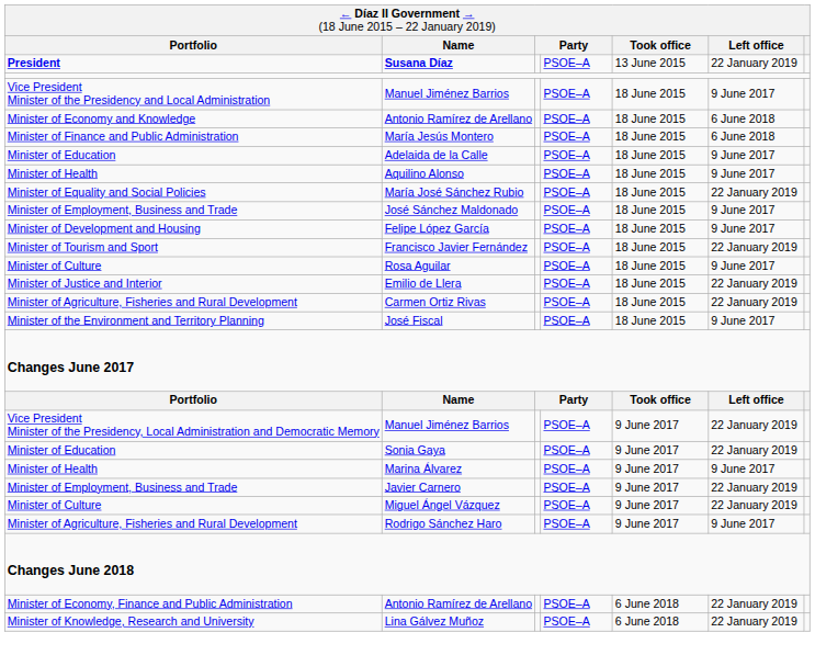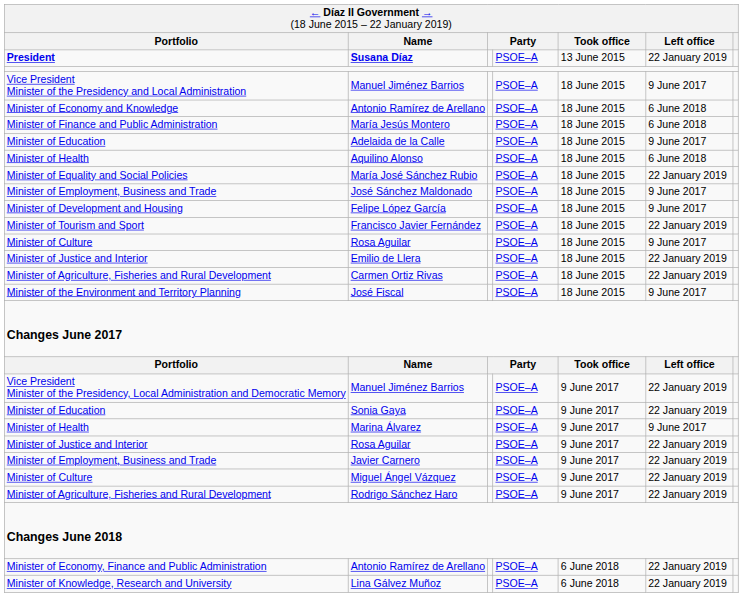Aquilino Alonso | column 6: 9 June 2017 -> 6 June 2018
+ row: Minister of Justice and Interior | Rosa Aguilar | PSOE–A | 9 June 2017 | 22 January 2019
Rodrigo Sánchez Haro | column 6: 9 June 2017 -> 22 January 2019
